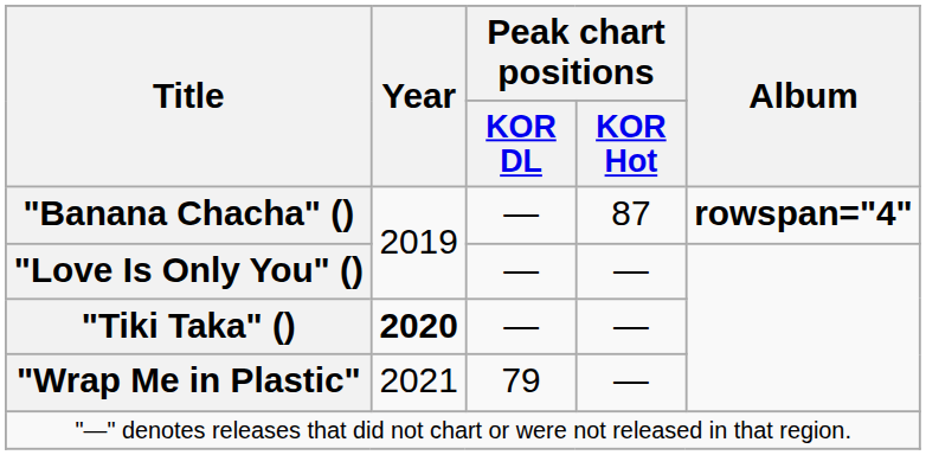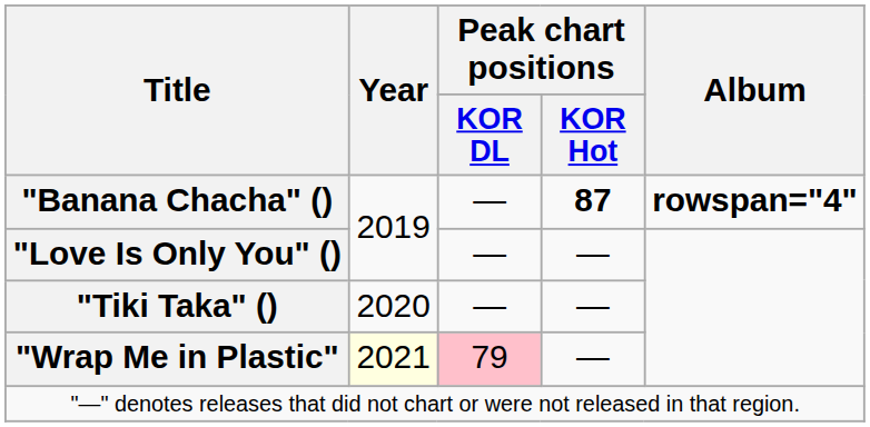"Banana Chacha" () | Peak chart positions / KOR Hot: normal -> bold
"Tiki Taka" () | Year: bold -> normal
"Wrap Me in Plastic" | Year: no background -> lightyellow background
"Wrap Me in Plastic" | Peak chart positions / KOR DL: no background -> pink background
